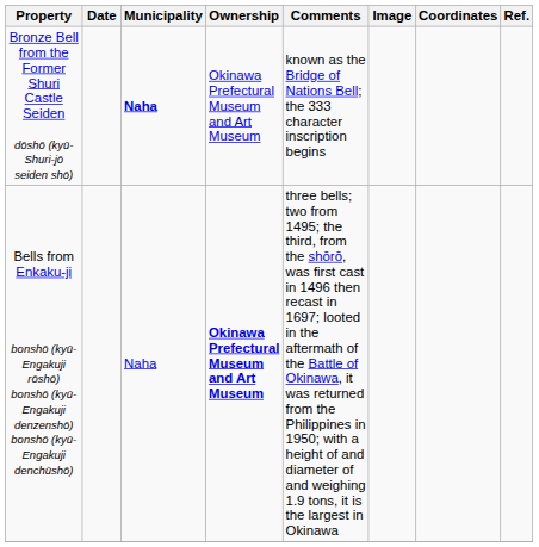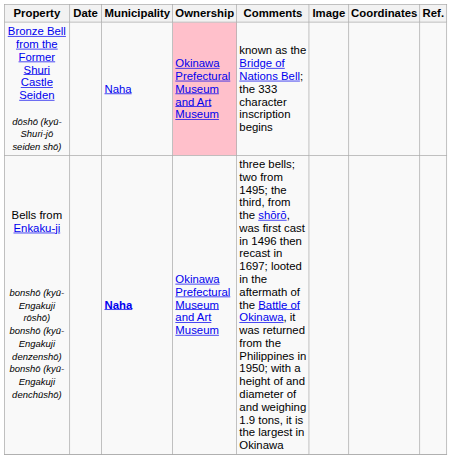row 2 | Municipality: bold -> normal
row 2 | Ownership: no background -> pink background
row 3 | Municipality: normal -> bold
row 3 | Ownership: bold -> normal
